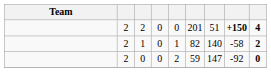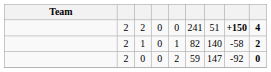row 2 | column 6: 201 -> 241
